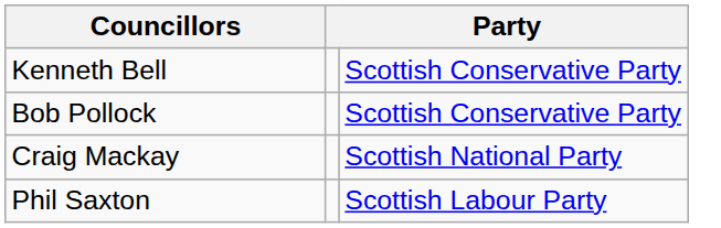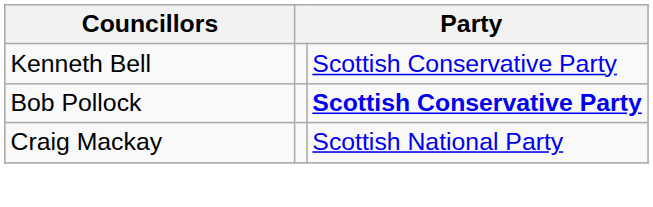Bob Pollock | column 3: normal -> bold
- row: Phil Saxton | Scottish Labour Party
